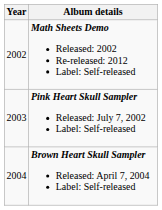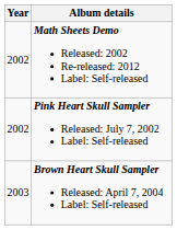row 3 | Year: 2003 -> 2002
row 4 | Year: 2004 -> 2003
